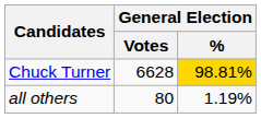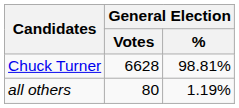Chuck Turner | General Election / %: gold background -> no background
